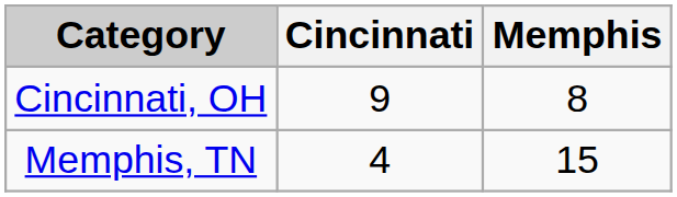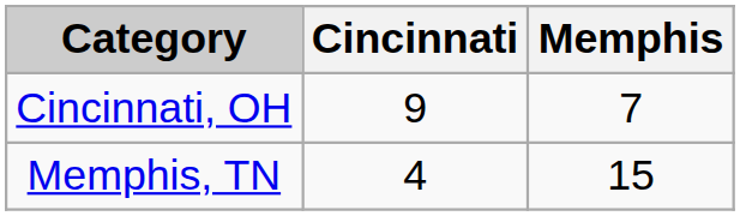Cincinnati, OH | Memphis: 8 -> 7
